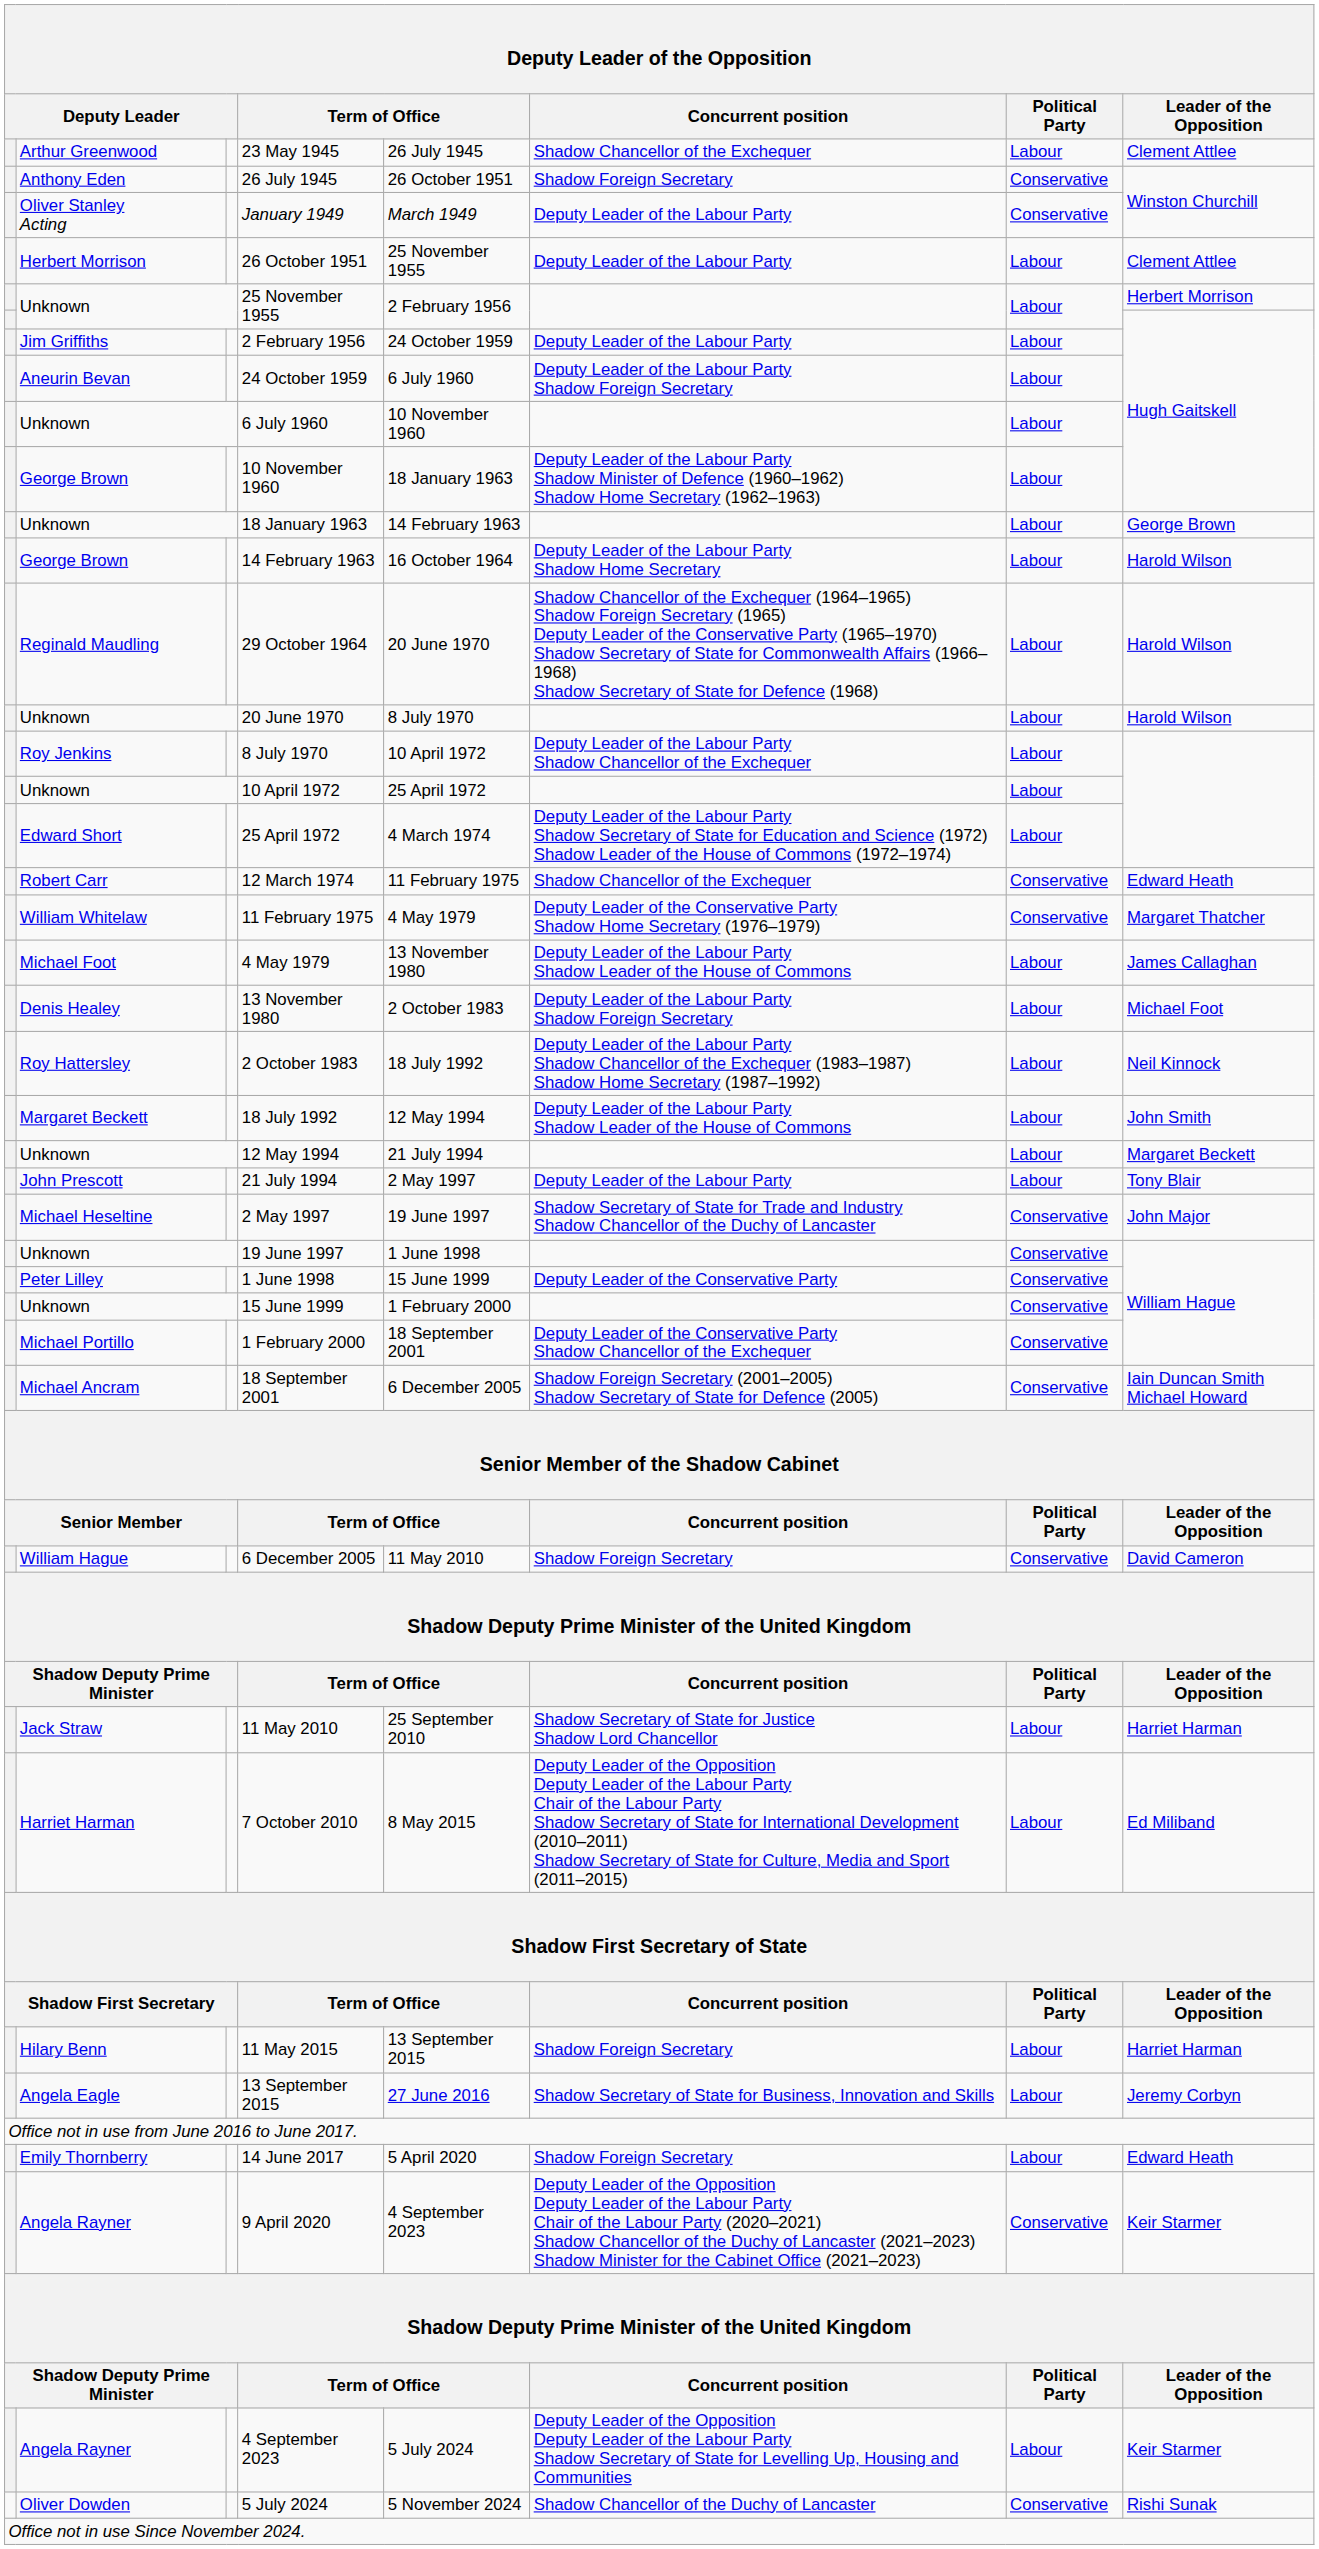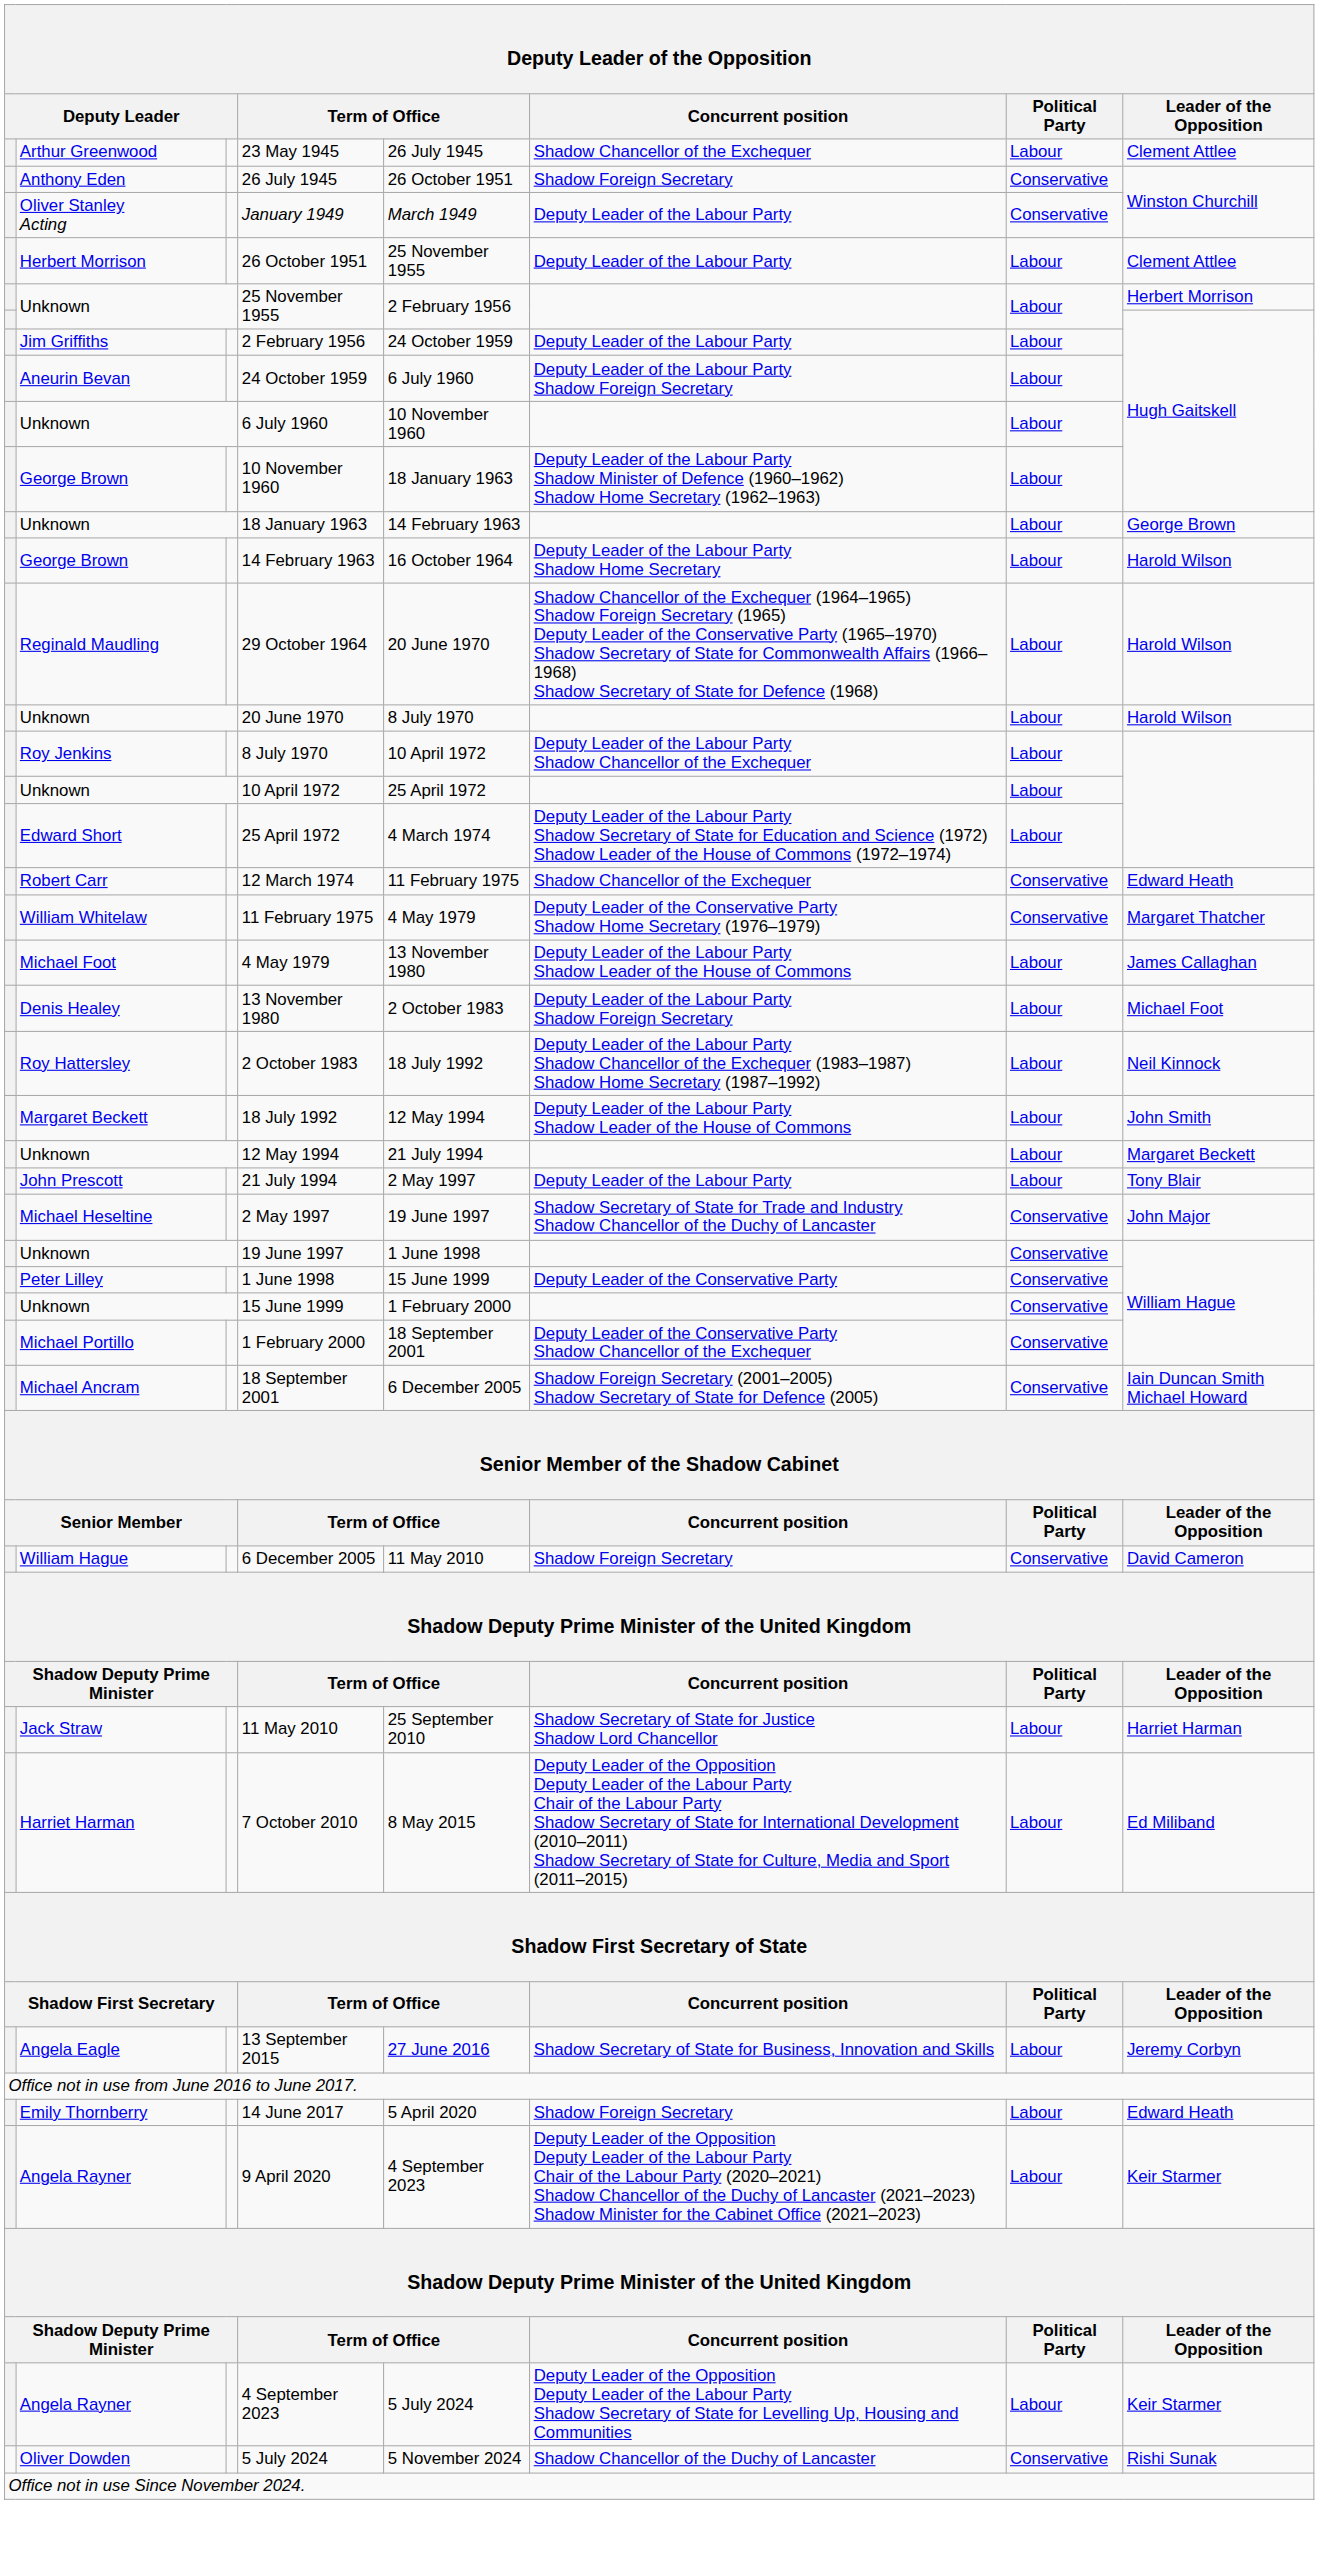- row: Hilary Benn | 11 May 2015 | 13 September 2015 | Shadow Foreign Secretary | Labour | Harriet Harman
9 April 2020 | Political Party: Conservative -> Labour
